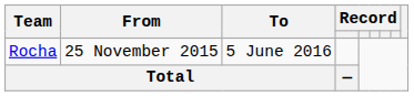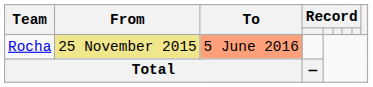Rocha | From: no background -> khaki background
Rocha | To: no background -> lightsalmon background
